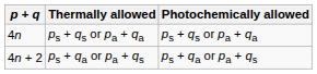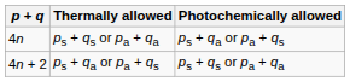row 2 | Photochemically allowed: ps + qs or pa + qa -> ps + qa or pa + qs
row 3 | Photochemically allowed: ps + qa or pa + qs -> ps + qs or pa + qa
